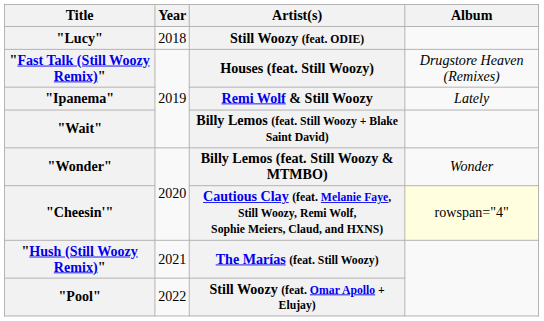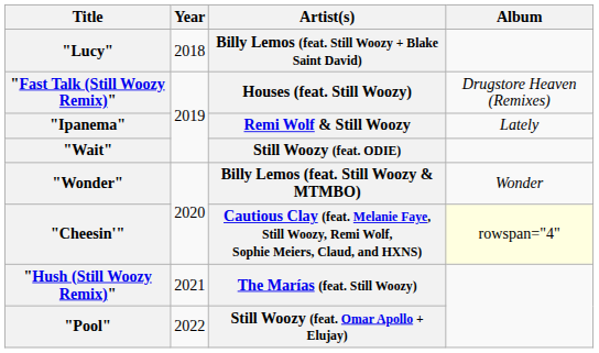"Lucy" | Artist(s): Still Woozy (feat. ODIE) -> Billy Lemos (feat. Still Woozy + Blake Saint David)
"Wait" | Artist(s): Billy Lemos (feat. Still Woozy + Blake Saint David) -> Still Woozy (feat. ODIE)
